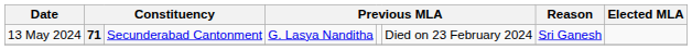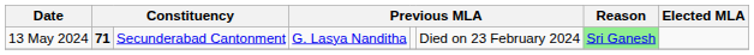71 | Reason: no background -> lightgreen background
